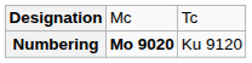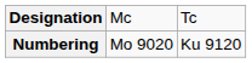Numbering | column 2: bold -> normal
